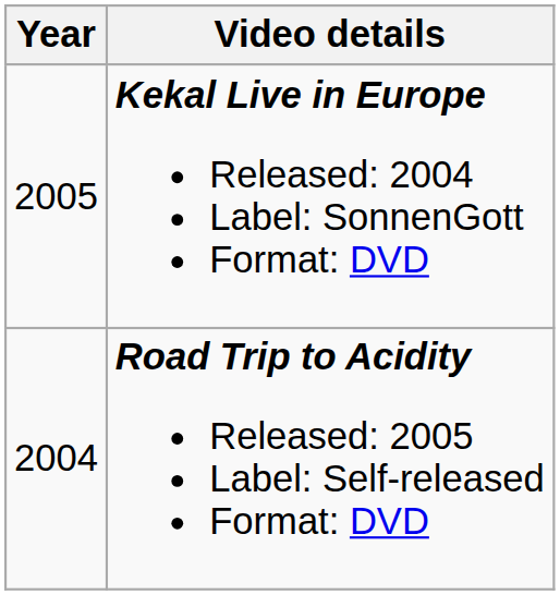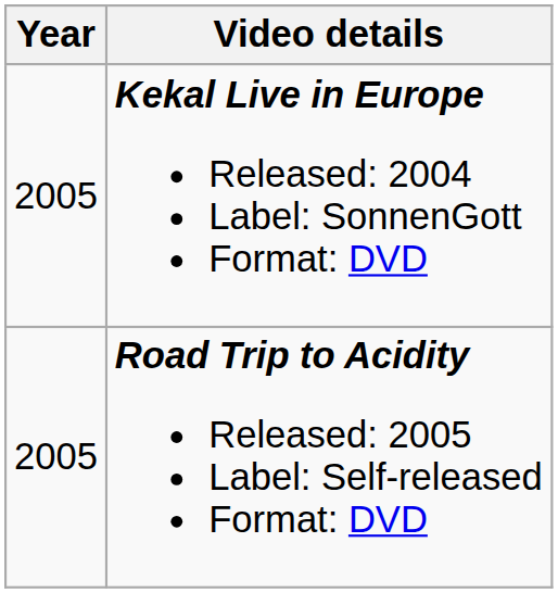row 3 | Year: 2004 -> 2005
